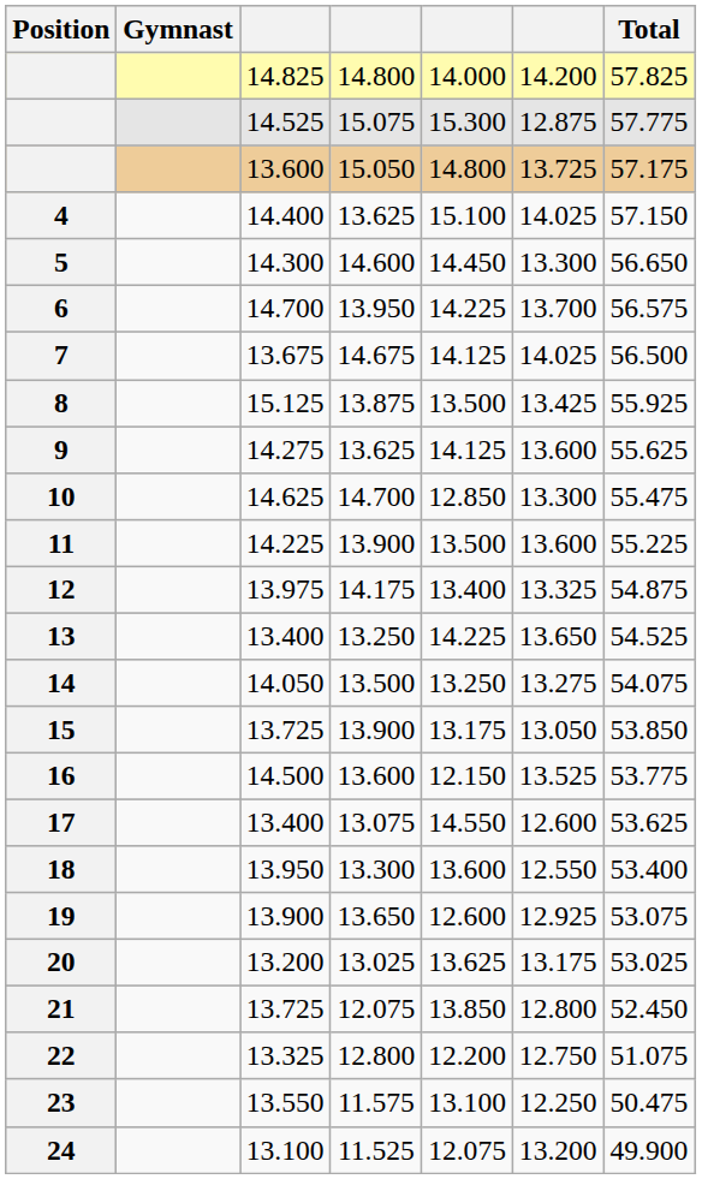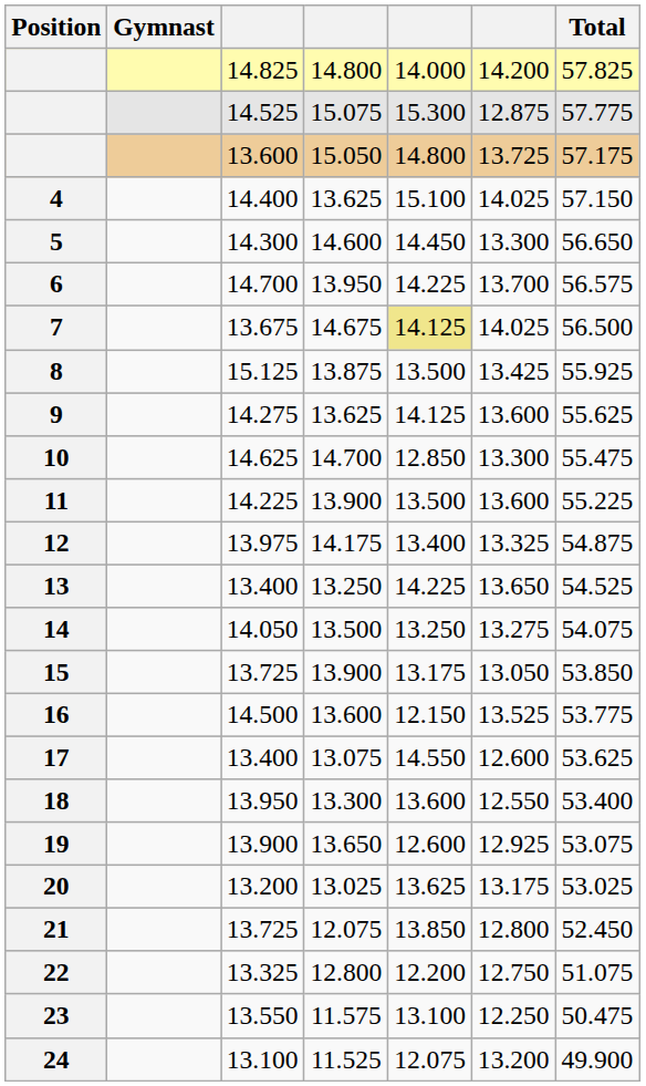7 | column 5: no background -> khaki background
